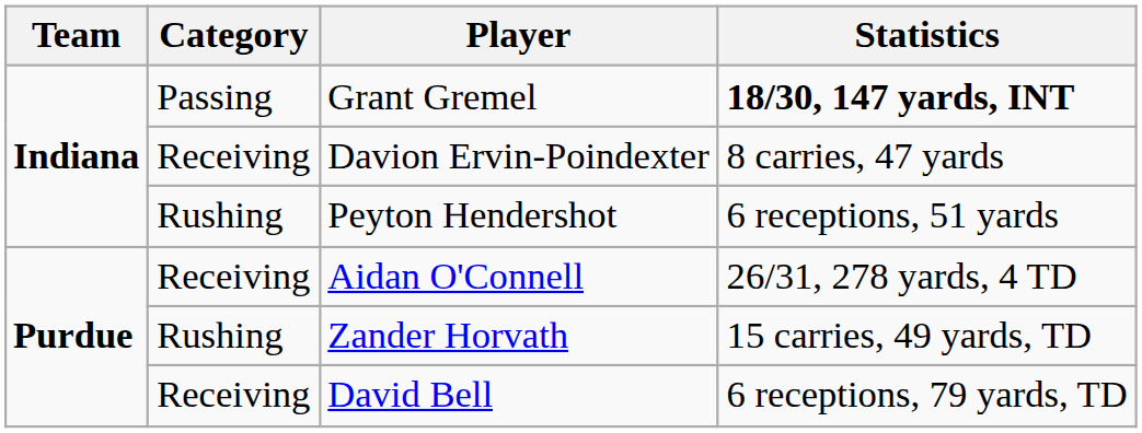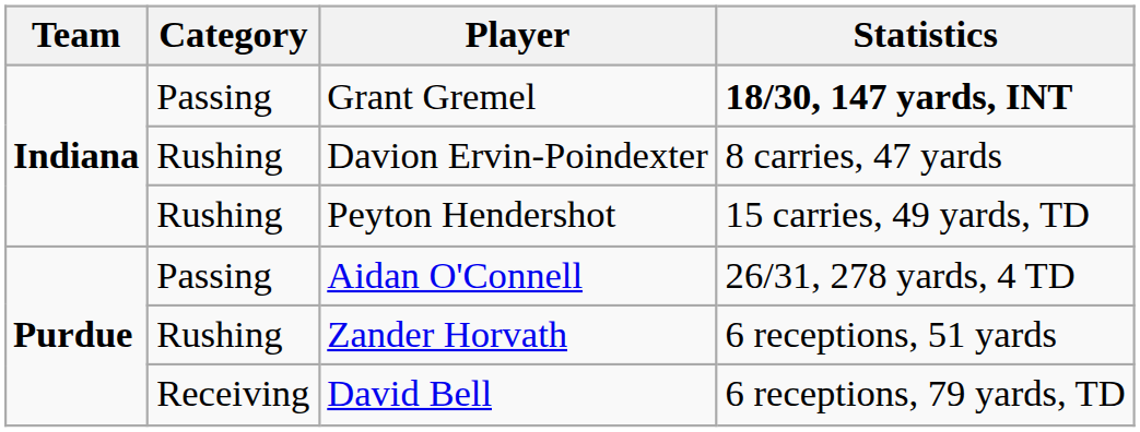Davion Ervin-Poindexter | Category: Receiving -> Rushing
Peyton Hendershot | Statistics: 6 receptions, 51 yards -> 15 carries, 49 yards, TD
Aidan O'Connell | Category: Receiving -> Passing
Zander Horvath | Statistics: 15 carries, 49 yards, TD -> 6 receptions, 51 yards
